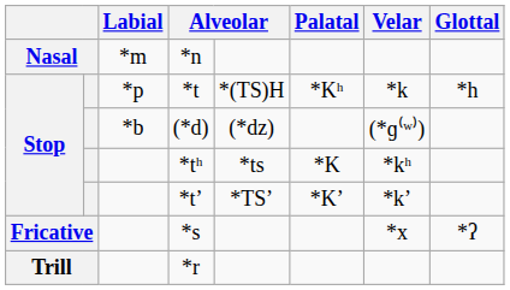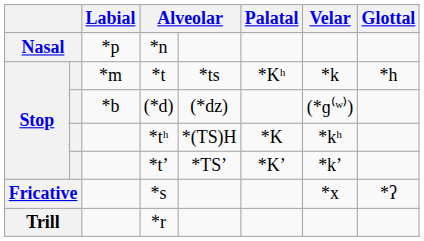*n | Labial: *m -> *p
*t | Labial: *p -> *m
*t | column 5: *(TS)H -> *ts
*tʰ | column 5: *ts -> *(TS)H
